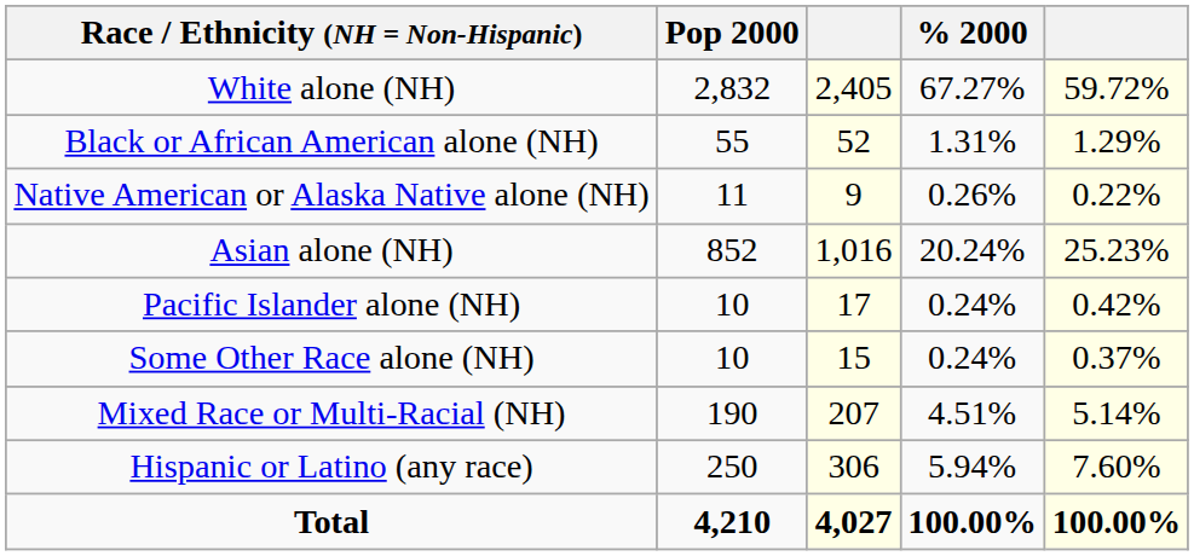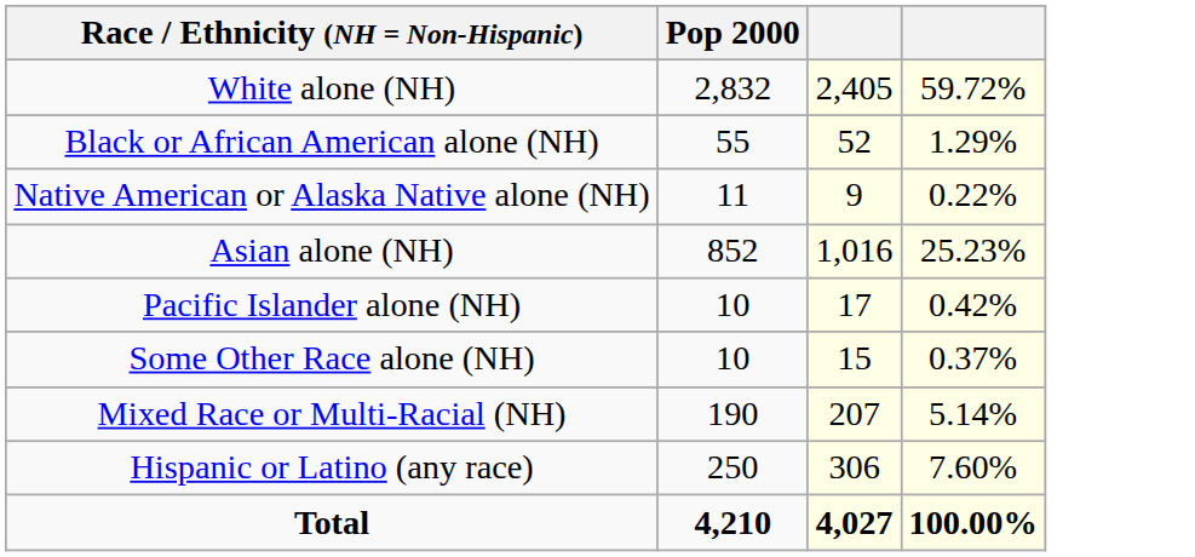- column: % 2000 | 67.27% | 1.31% | 0.26% | 20.24% | 0.24% | 0.24% | 4.51% | 5.94% | 100.00%
